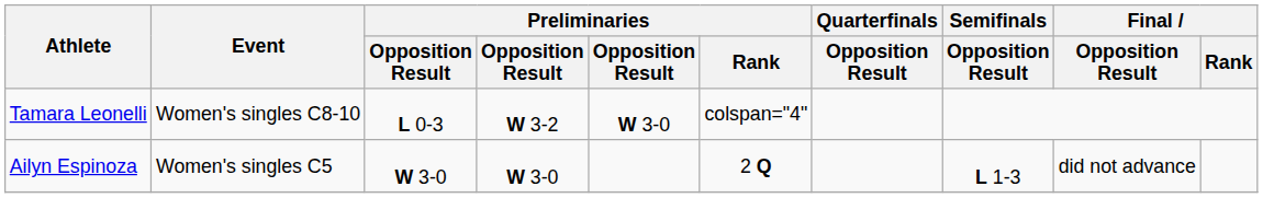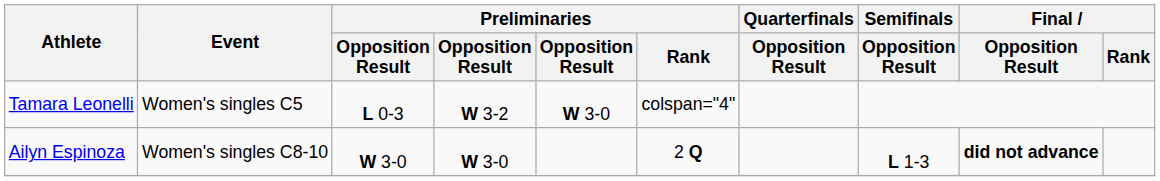Tamara Leonelli | Event: Women's singles C8-10 -> Women's singles C5
Ailyn Espinoza | Event: Women's singles C5 -> Women's singles C8-10
Ailyn Espinoza | Final / Opposition Result: normal -> bold
